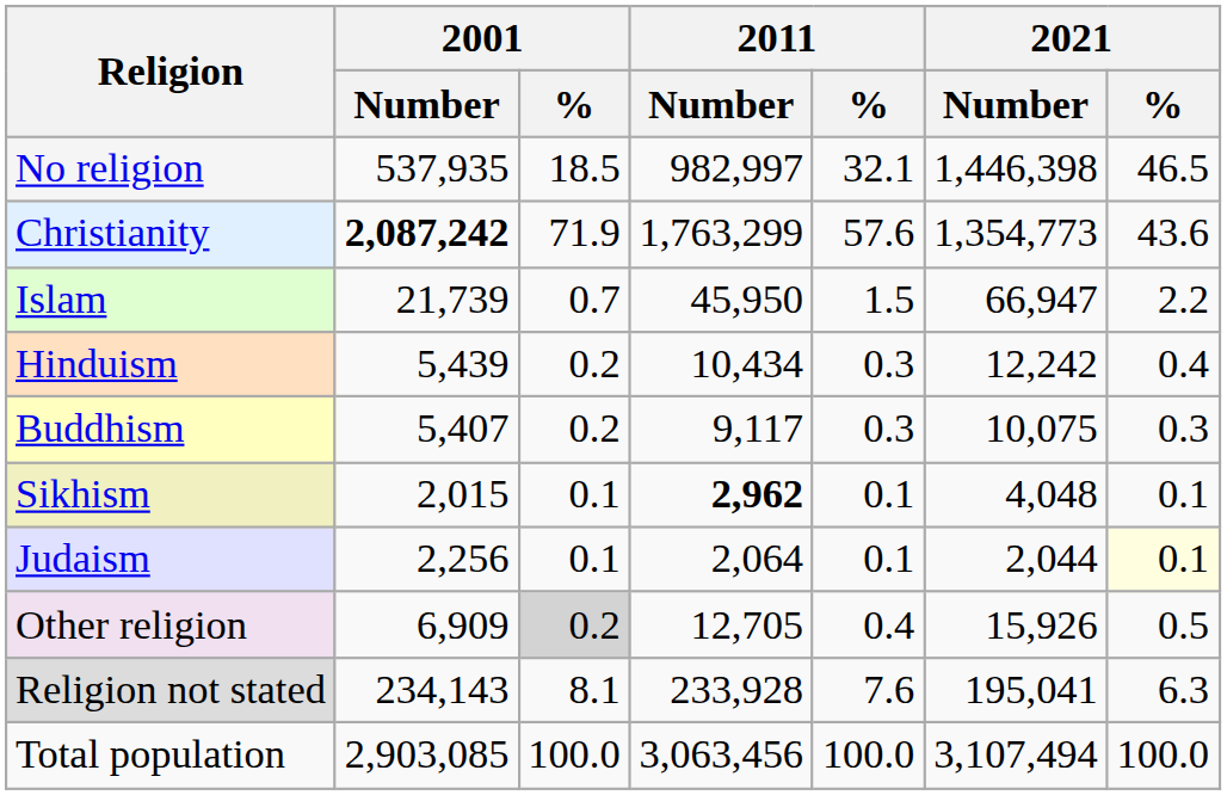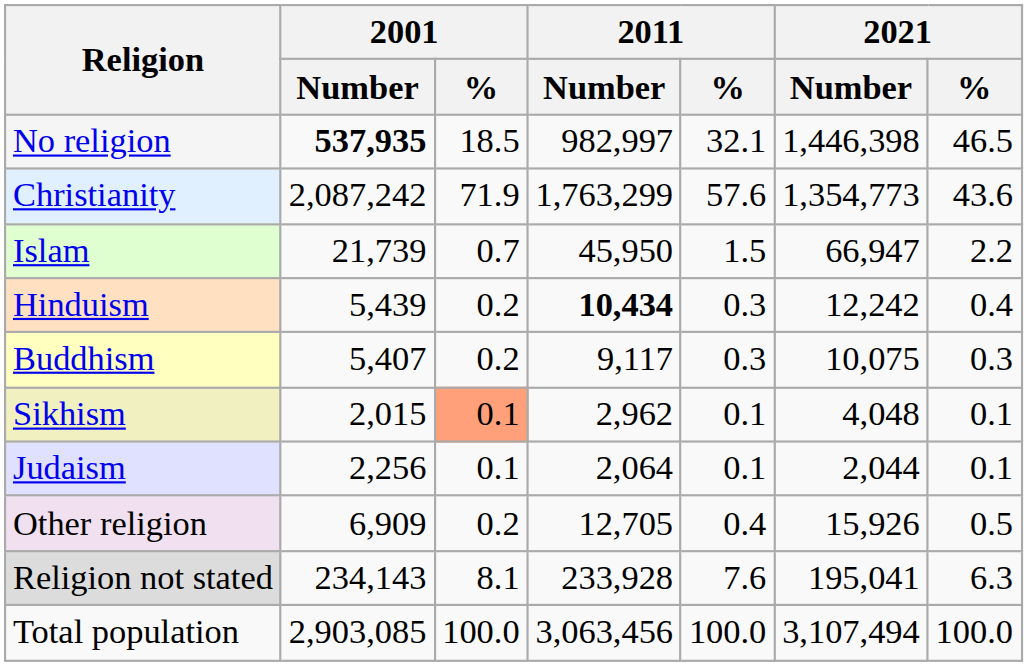No religion | 2001 / Number: normal -> bold
Christianity | 2001 / Number: bold -> normal
Hinduism | 2011 / Number: normal -> bold
Sikhism | 2001 / %: no background -> lightsalmon background
Sikhism | 2011 / Number: bold -> normal
Judaism | 2021 / %: lightyellow background -> no background
Other religion | 2001 / %: lightgrey background -> no background
